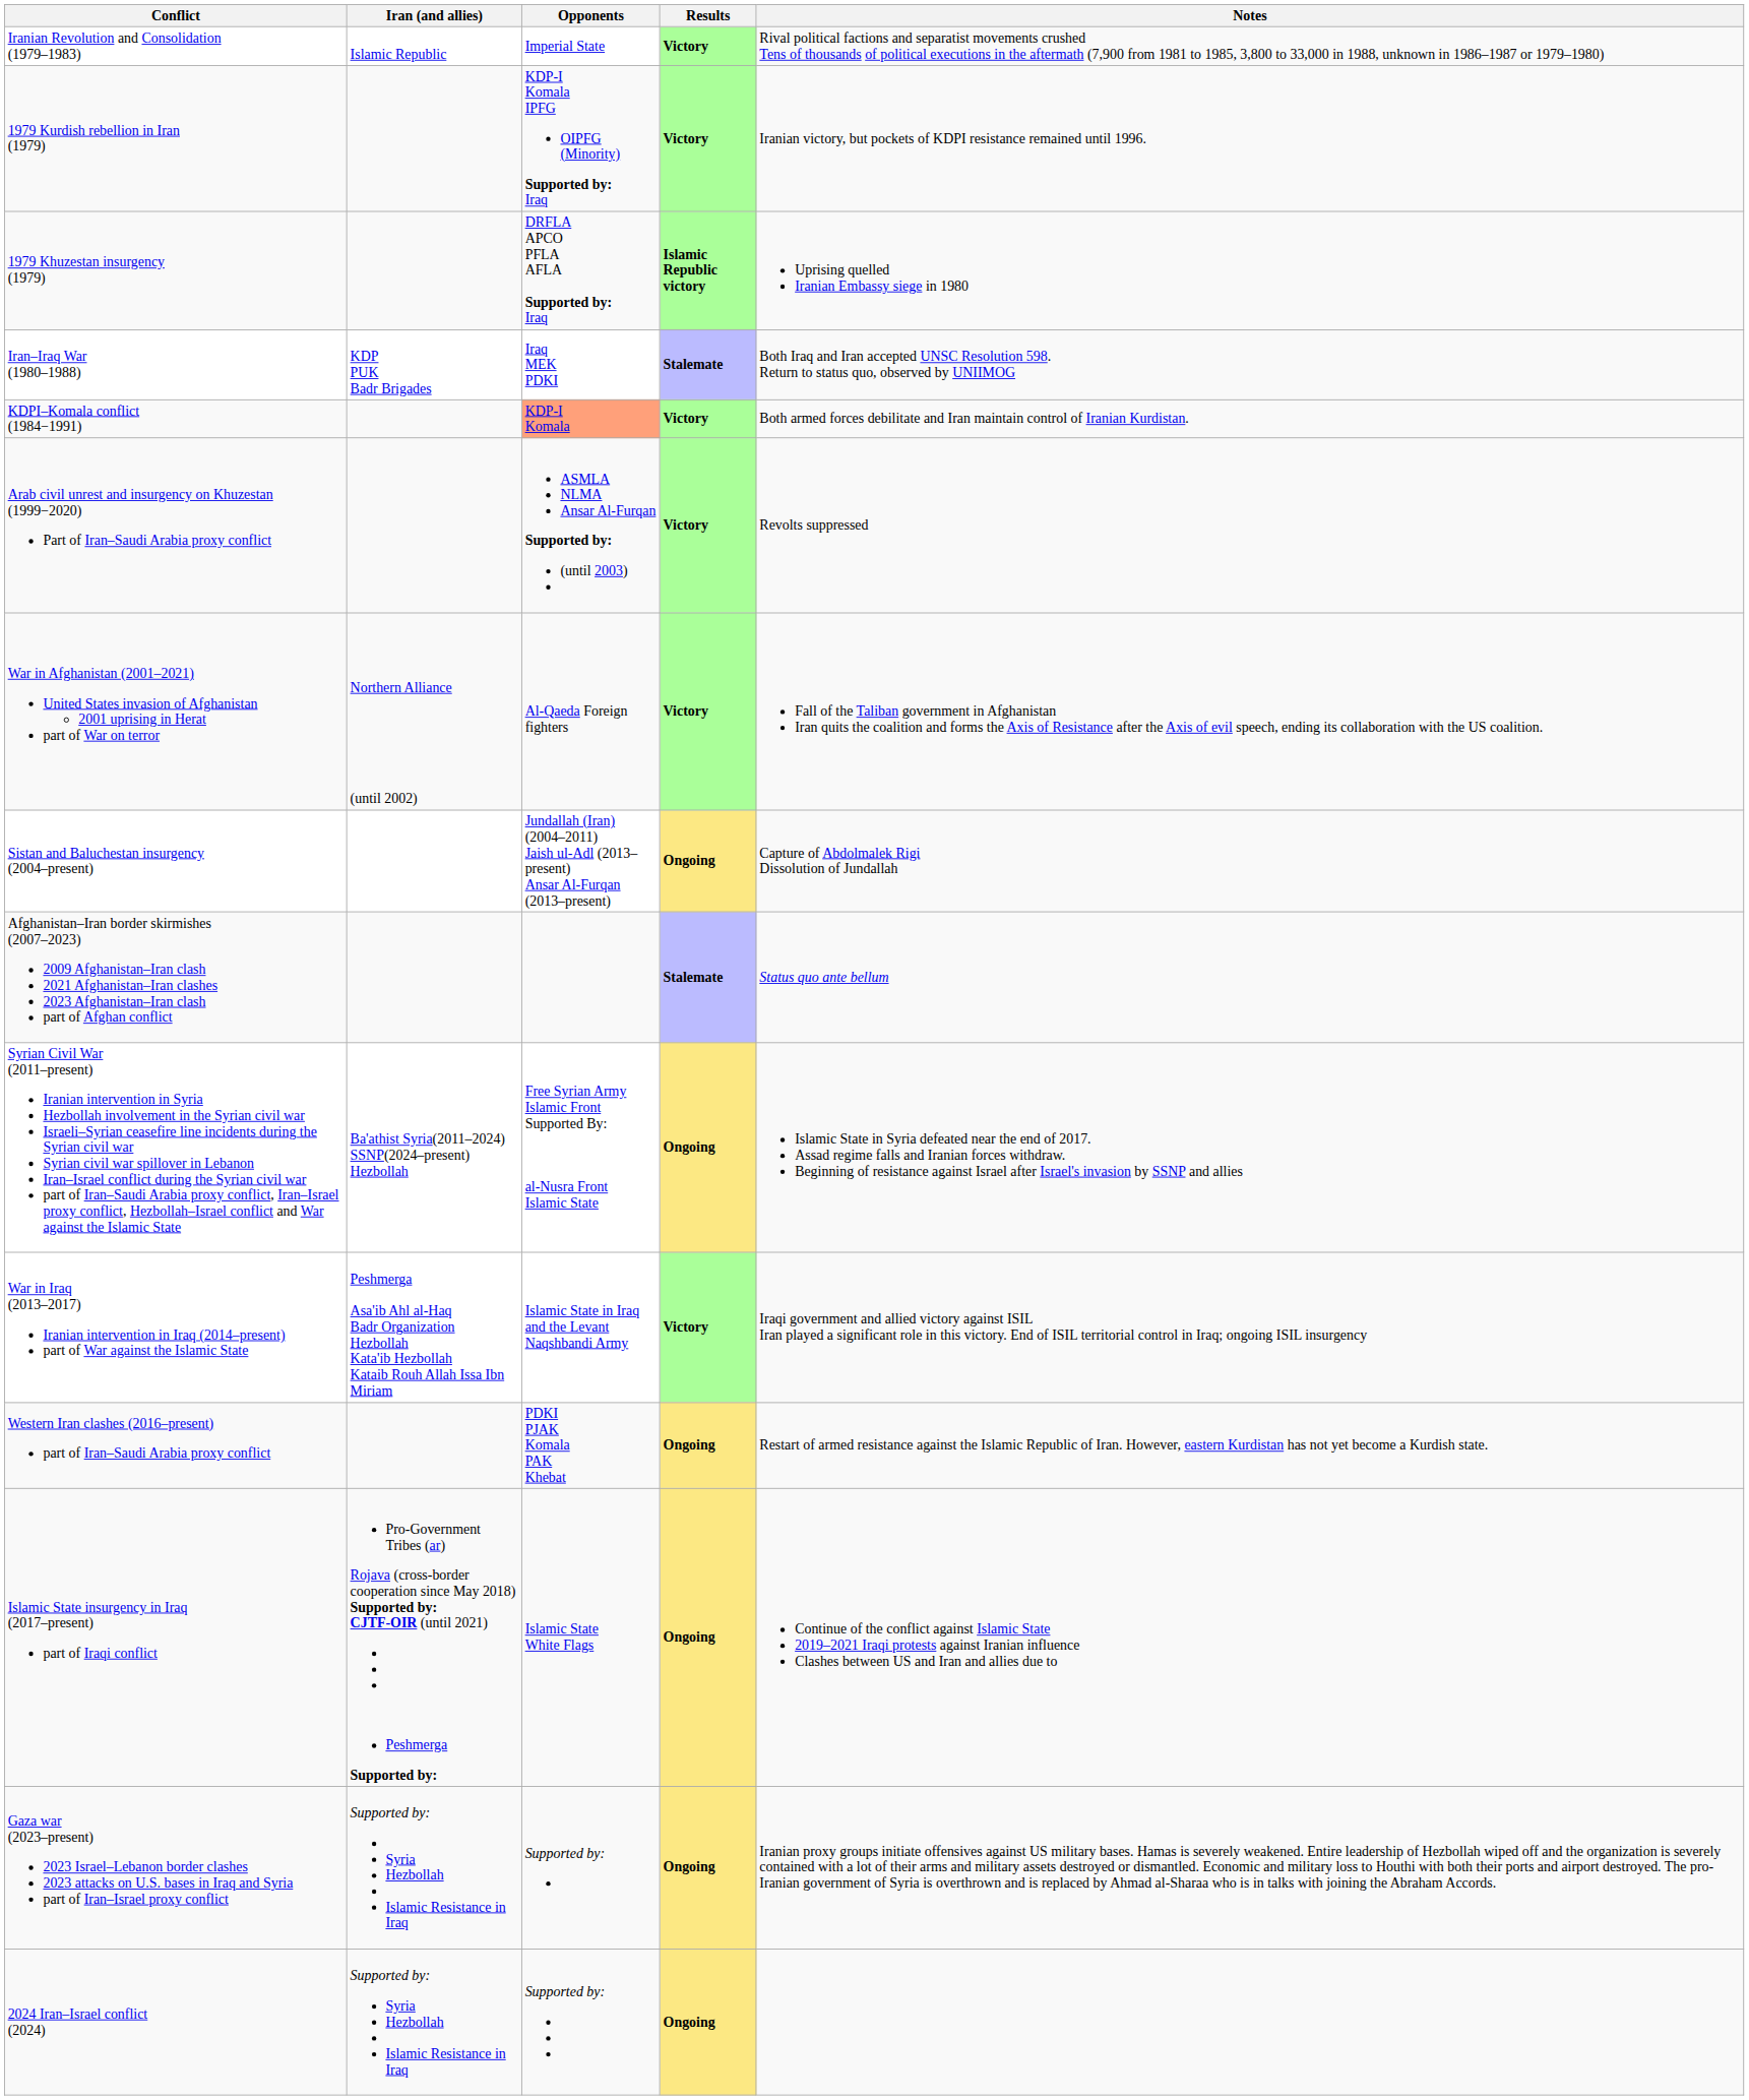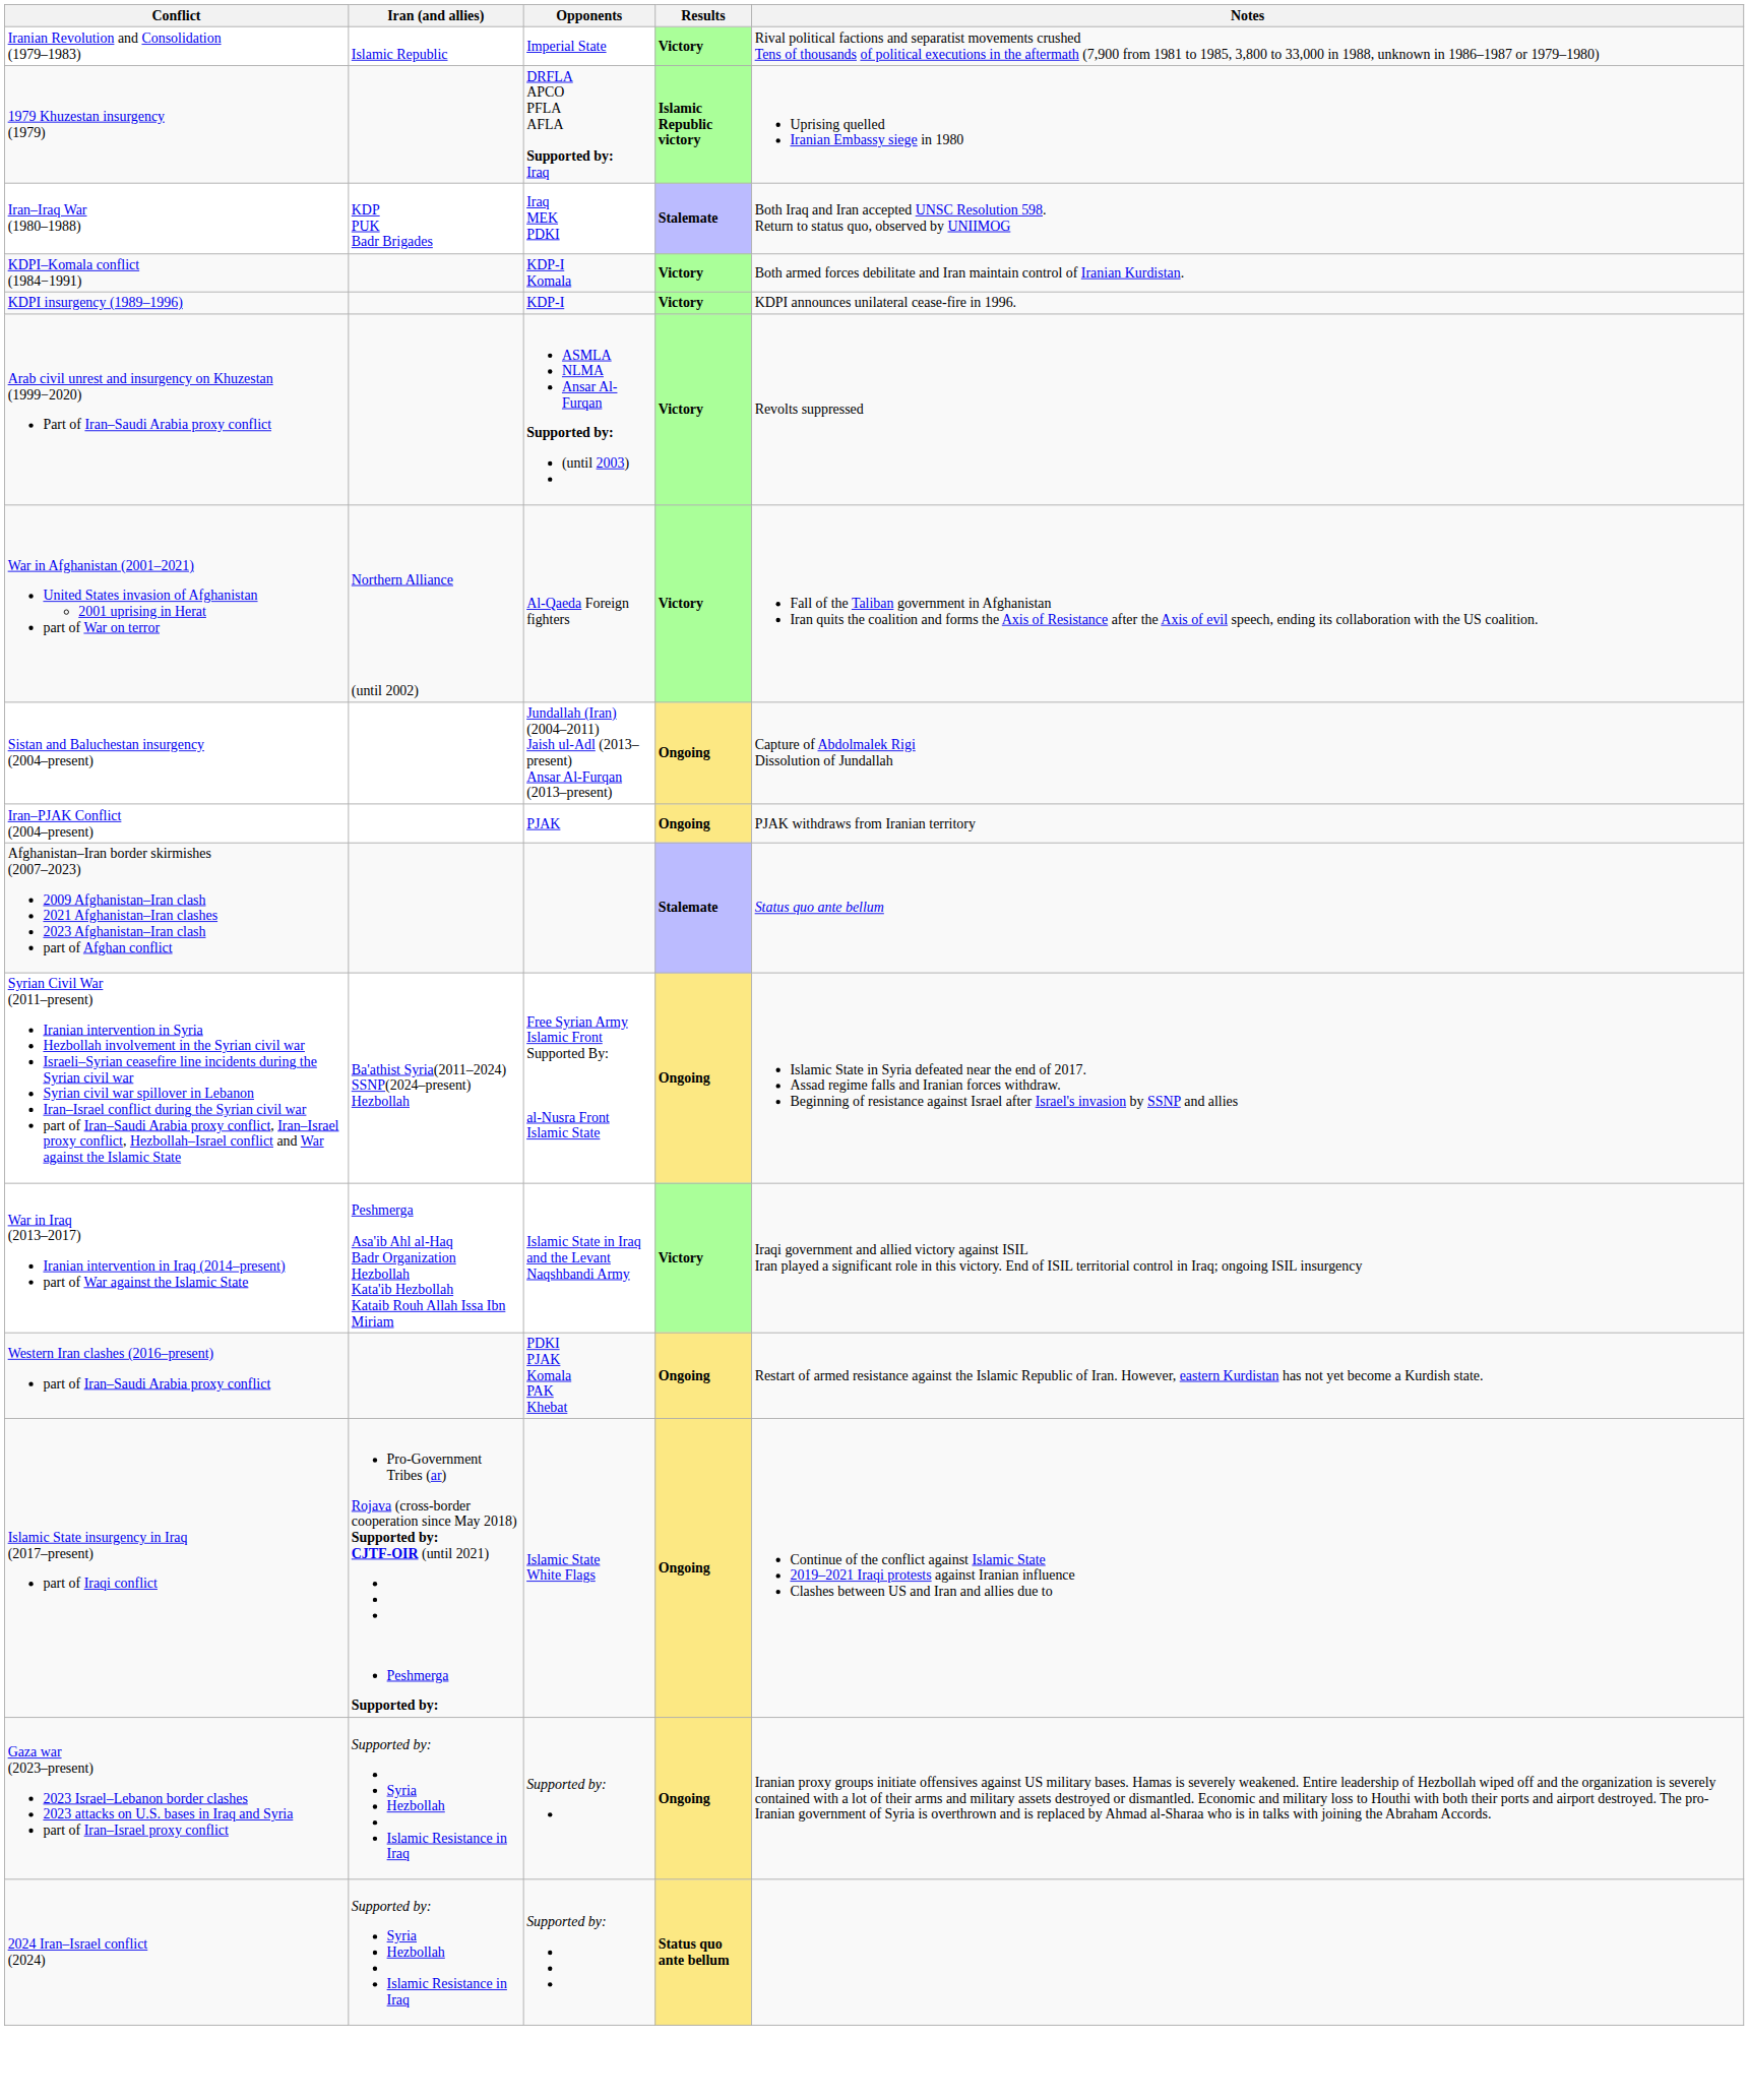- row: 1979 Kurdish rebellion in Iran (1979) | KDP-I Komala IPFG OIPFG (Minority) Supported by: Iraq | Victory | Iranian victory, but pockets of KDPI resistance remained until 1996.
KDPI–Komala conflict (1984−1991) | Opponents: lightsalmon background -> no background
+ row: KDPI insurgency (1989–1996) | KDP-I | Victory | KDPI announces unilateral cease-fire in 1996.
+ row: Iran–PJAK Conflict (2004–present) | PJAK | Ongoing | PJAK withdraws from Iranian territory
2024 Iran–Israel conflict (2024) | Results: Ongoing -> Status quo ante bellum
